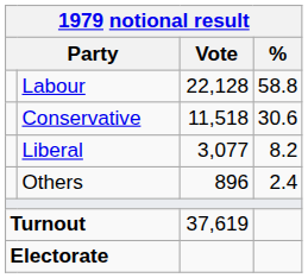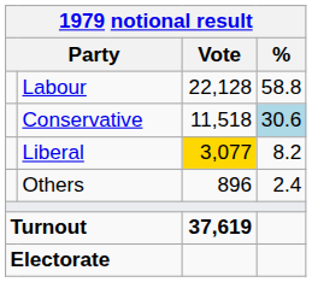Conservative | %: no background -> lightblue background
Liberal | Vote: no background -> gold background
Turnout | Vote: normal -> bold
